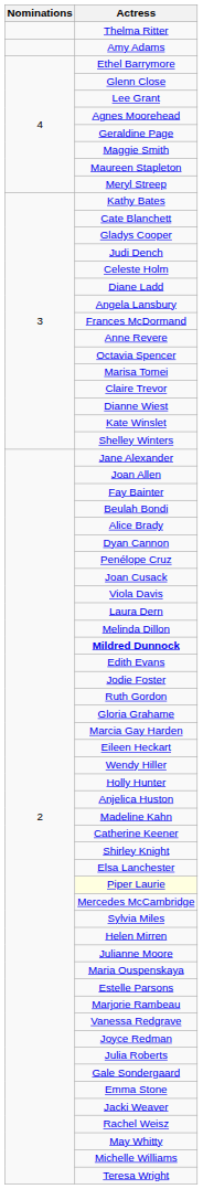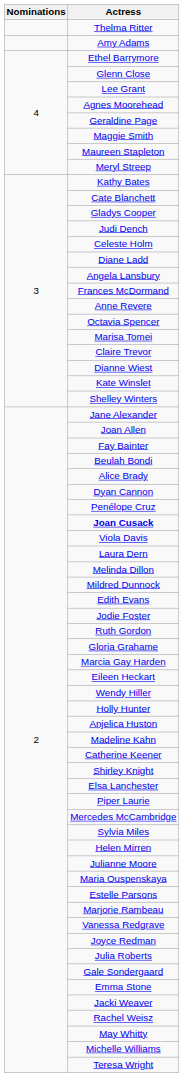Joan Cusack | Actress: normal -> bold
Mildred Dunnock | Actress: bold -> normal
Piper Laurie | Actress: lightyellow background -> no background
